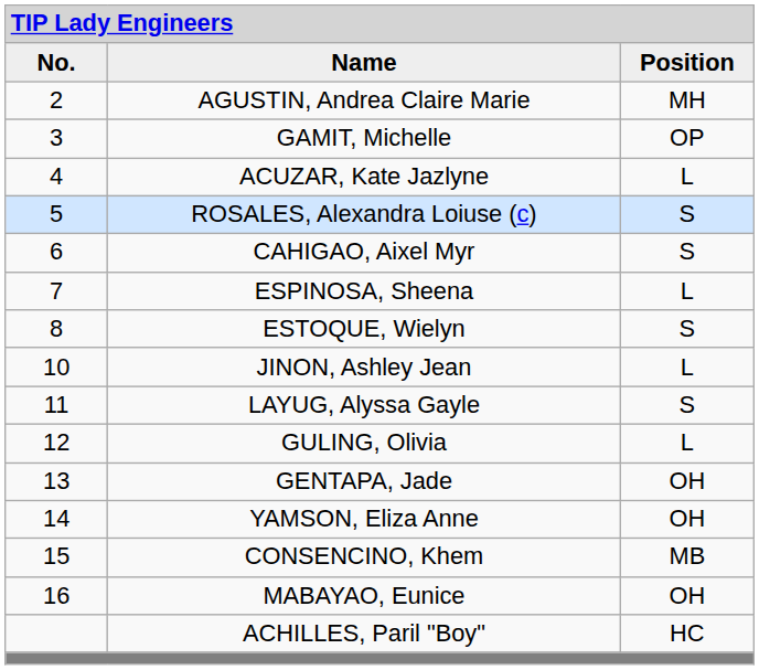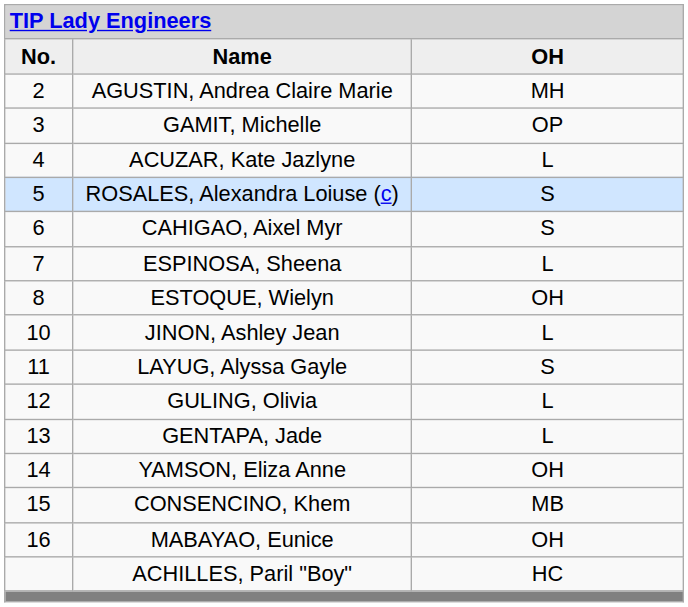Name | column 3: Position -> OH
ESTOQUE, Wielyn | column 3: S -> OH
GENTAPA, Jade | column 3: OH -> L
